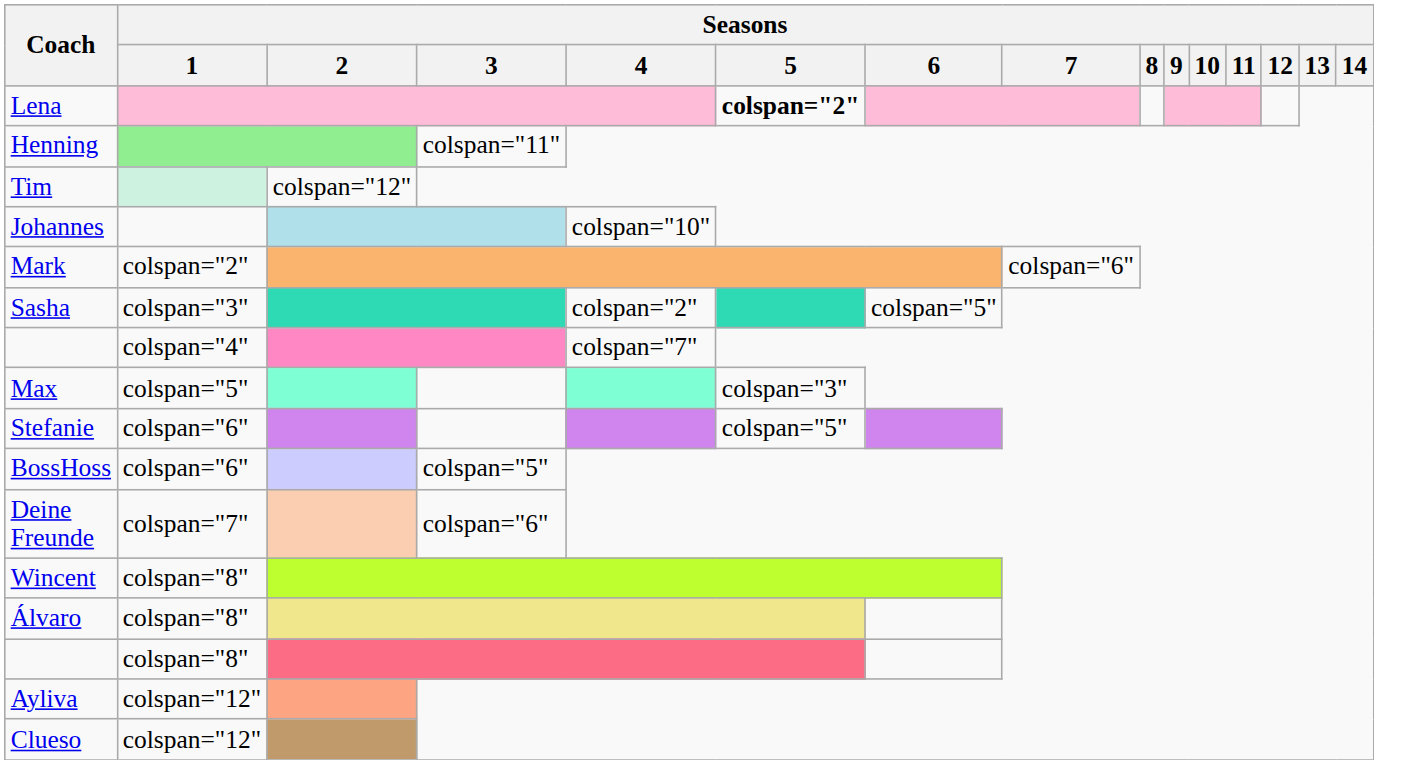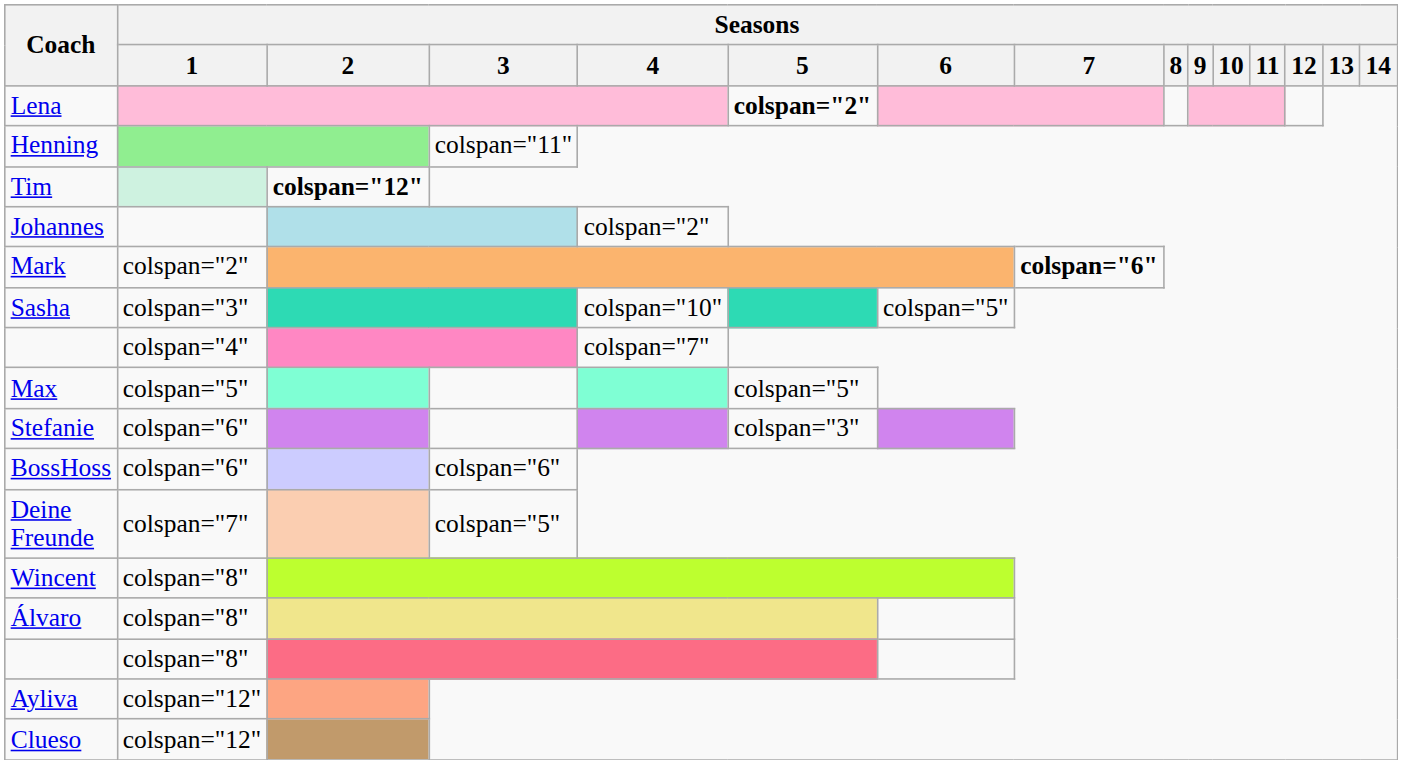Tim | Seasons / 2: normal -> bold
Johannes | Seasons / 4: colspan="10" -> colspan="2"
Mark | Seasons / 7: normal -> bold
Sasha | Seasons / 4: colspan="2" -> colspan="10"
Max | Seasons / 5: colspan="3" -> colspan="5"
Stefanie | Seasons / 5: colspan="5" -> colspan="3"
BossHoss | Seasons / 3: colspan="5" -> colspan="6"
Deine Freunde | Seasons / 3: colspan="6" -> colspan="5"
